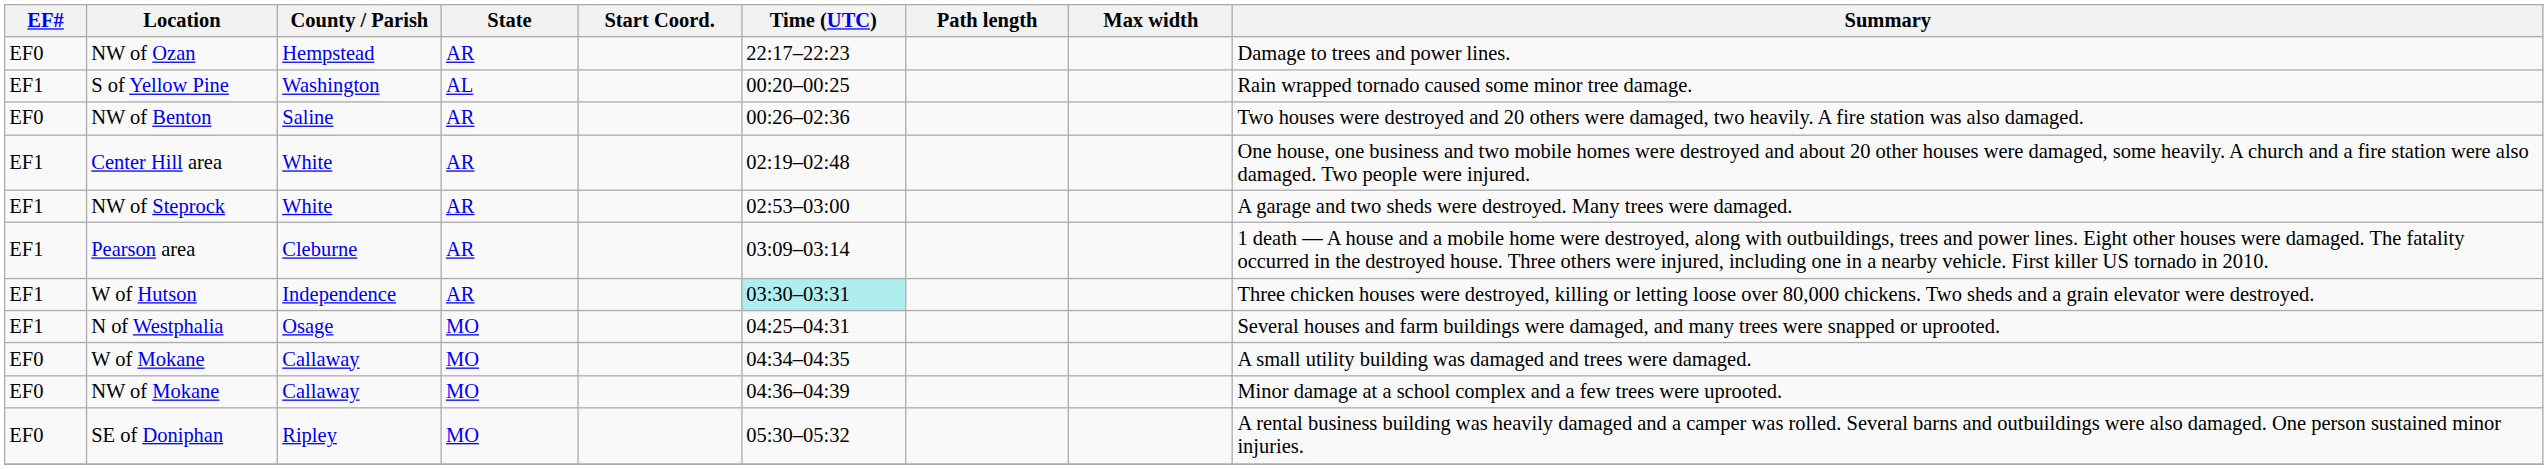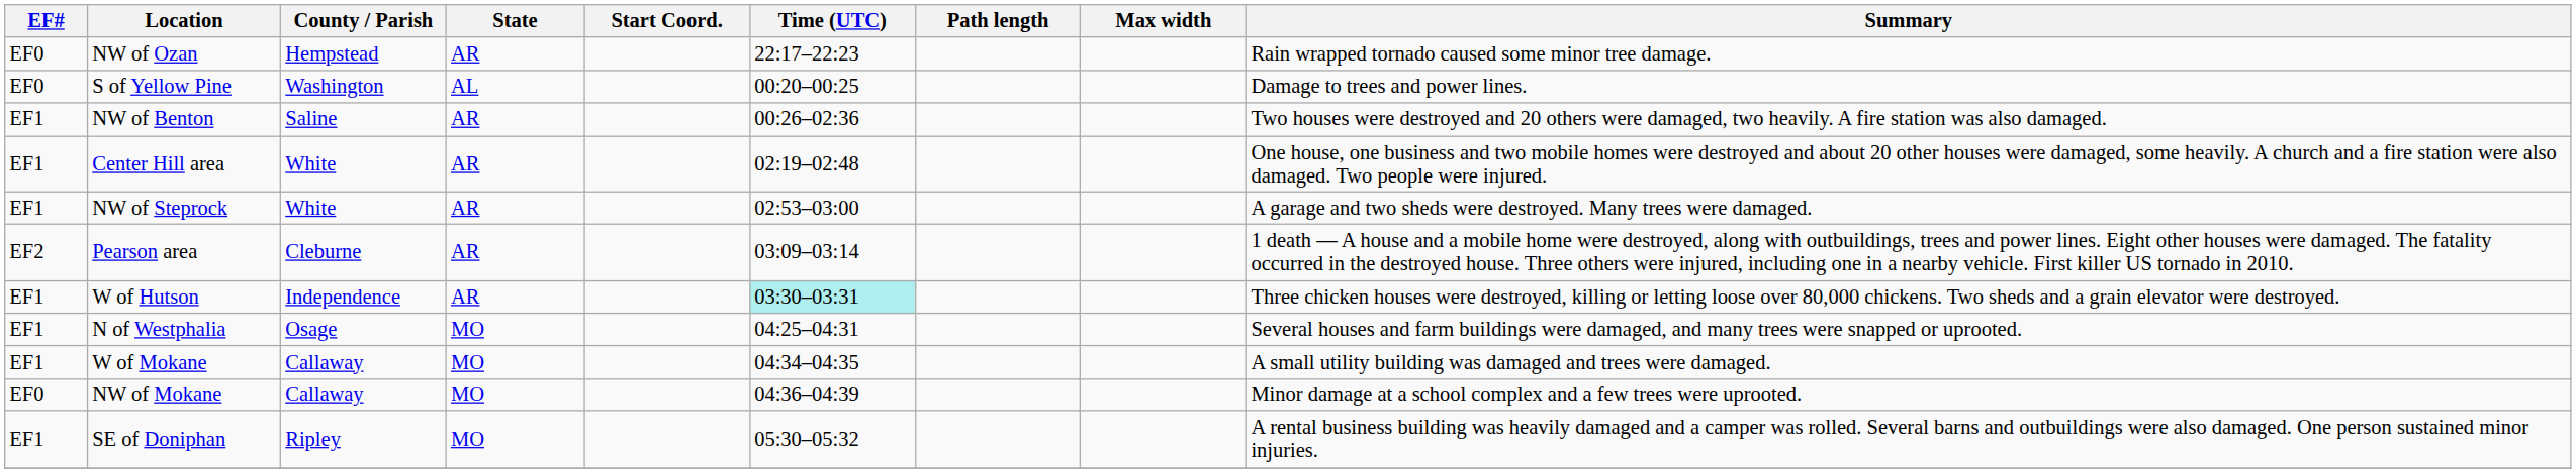NW of Ozan | Summary: Damage to trees and power lines. -> Rain wrapped tornado caused some minor tree damage.
S of Yellow Pine | EF#: EF1 -> EF0
S of Yellow Pine | Summary: Rain wrapped tornado caused some minor tree damage. -> Damage to trees and power lines.
NW of Benton | EF#: EF0 -> EF1
Pearson area | EF#: EF1 -> EF2
W of Mokane | EF#: EF0 -> EF1
SE of Doniphan | EF#: EF0 -> EF1
